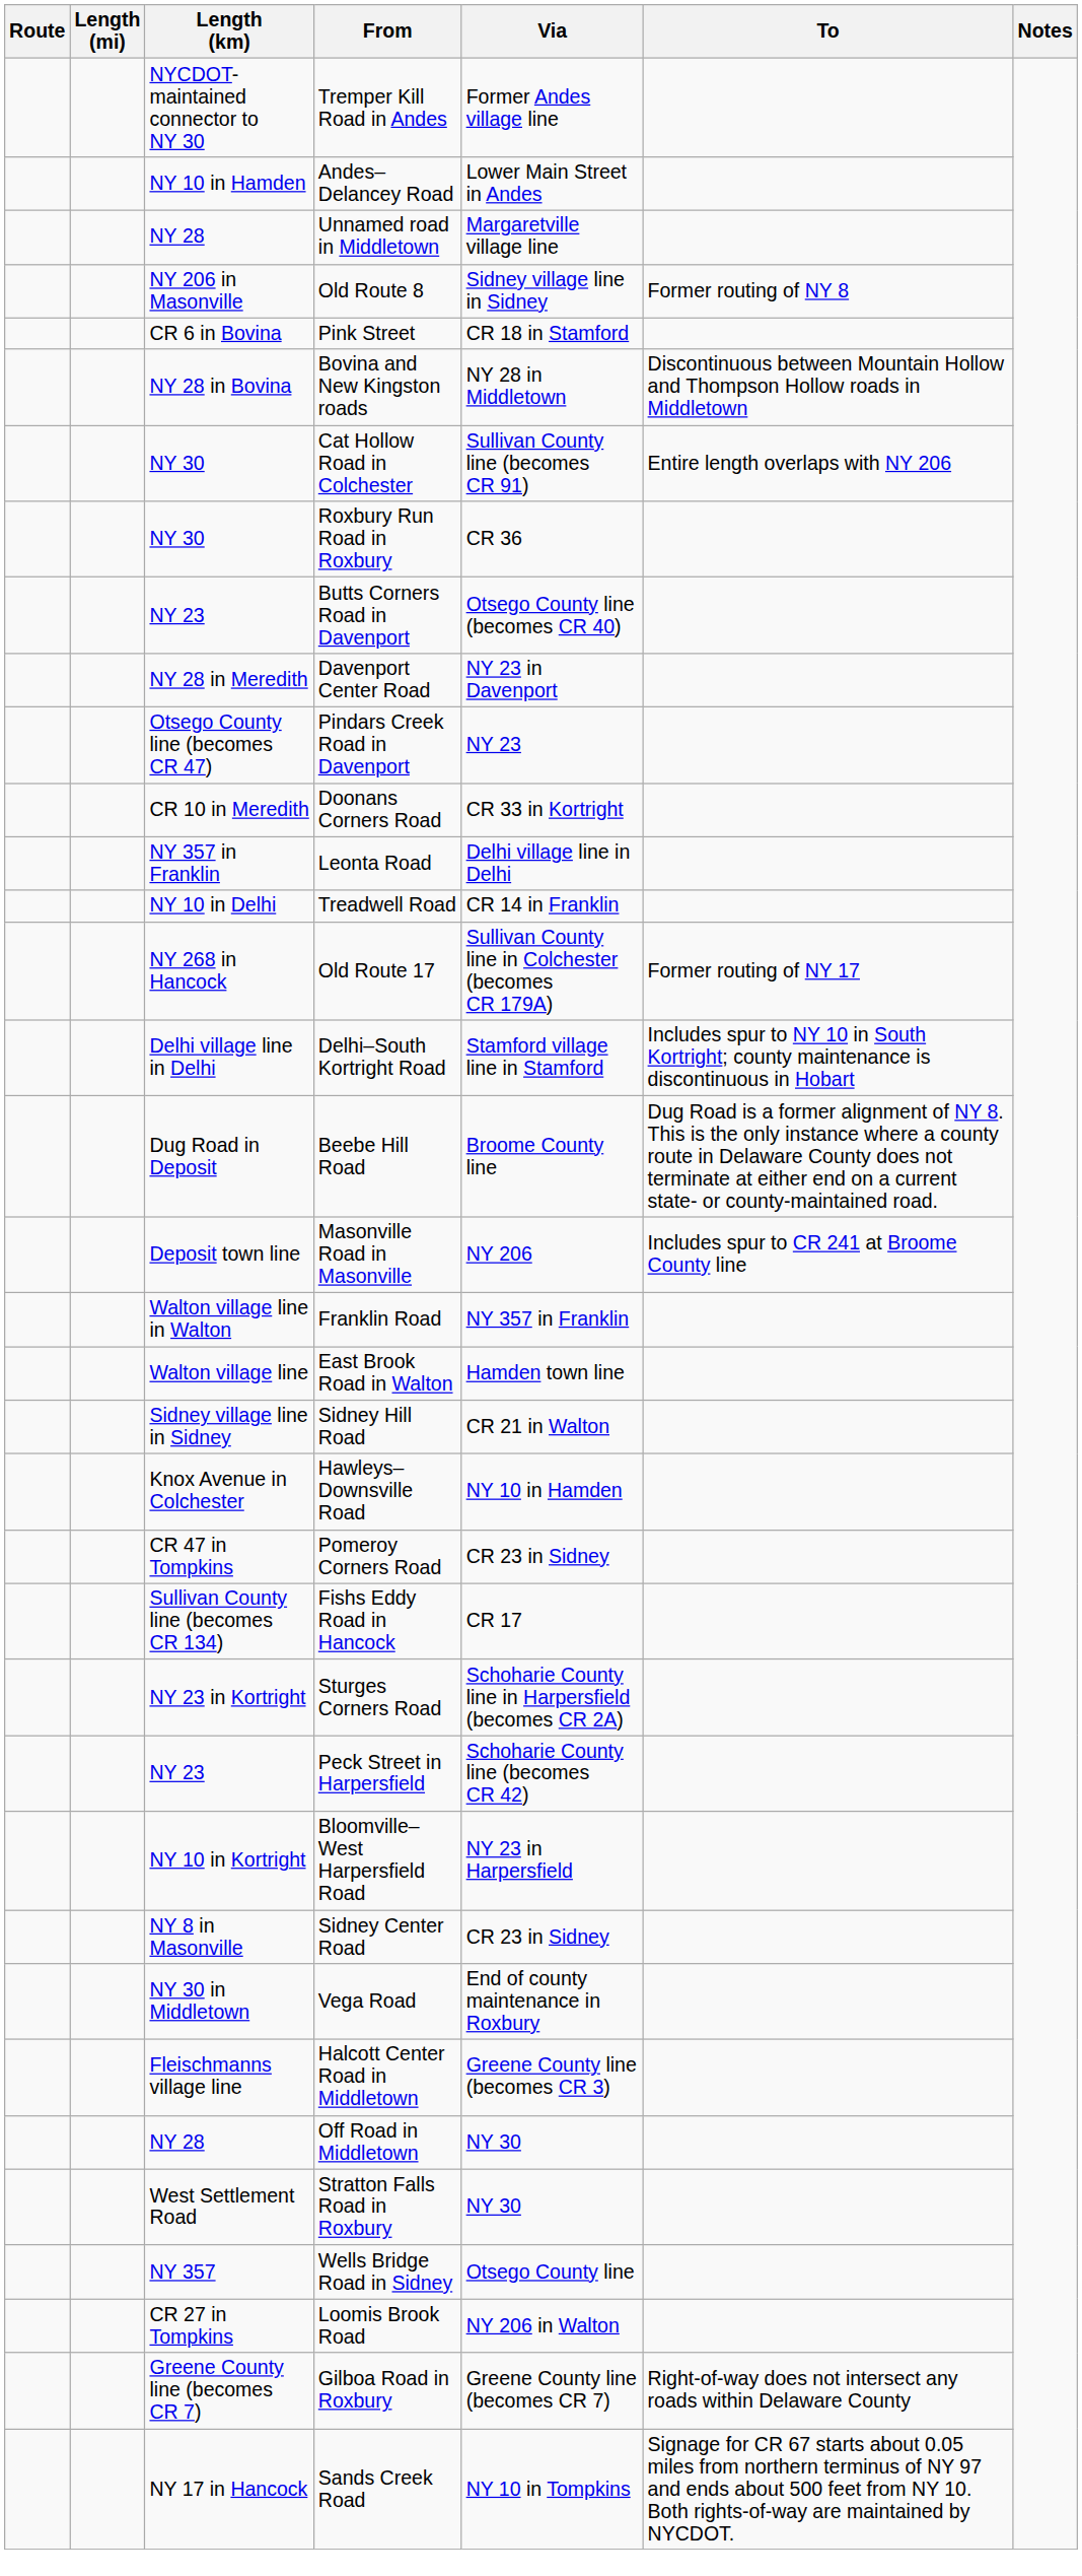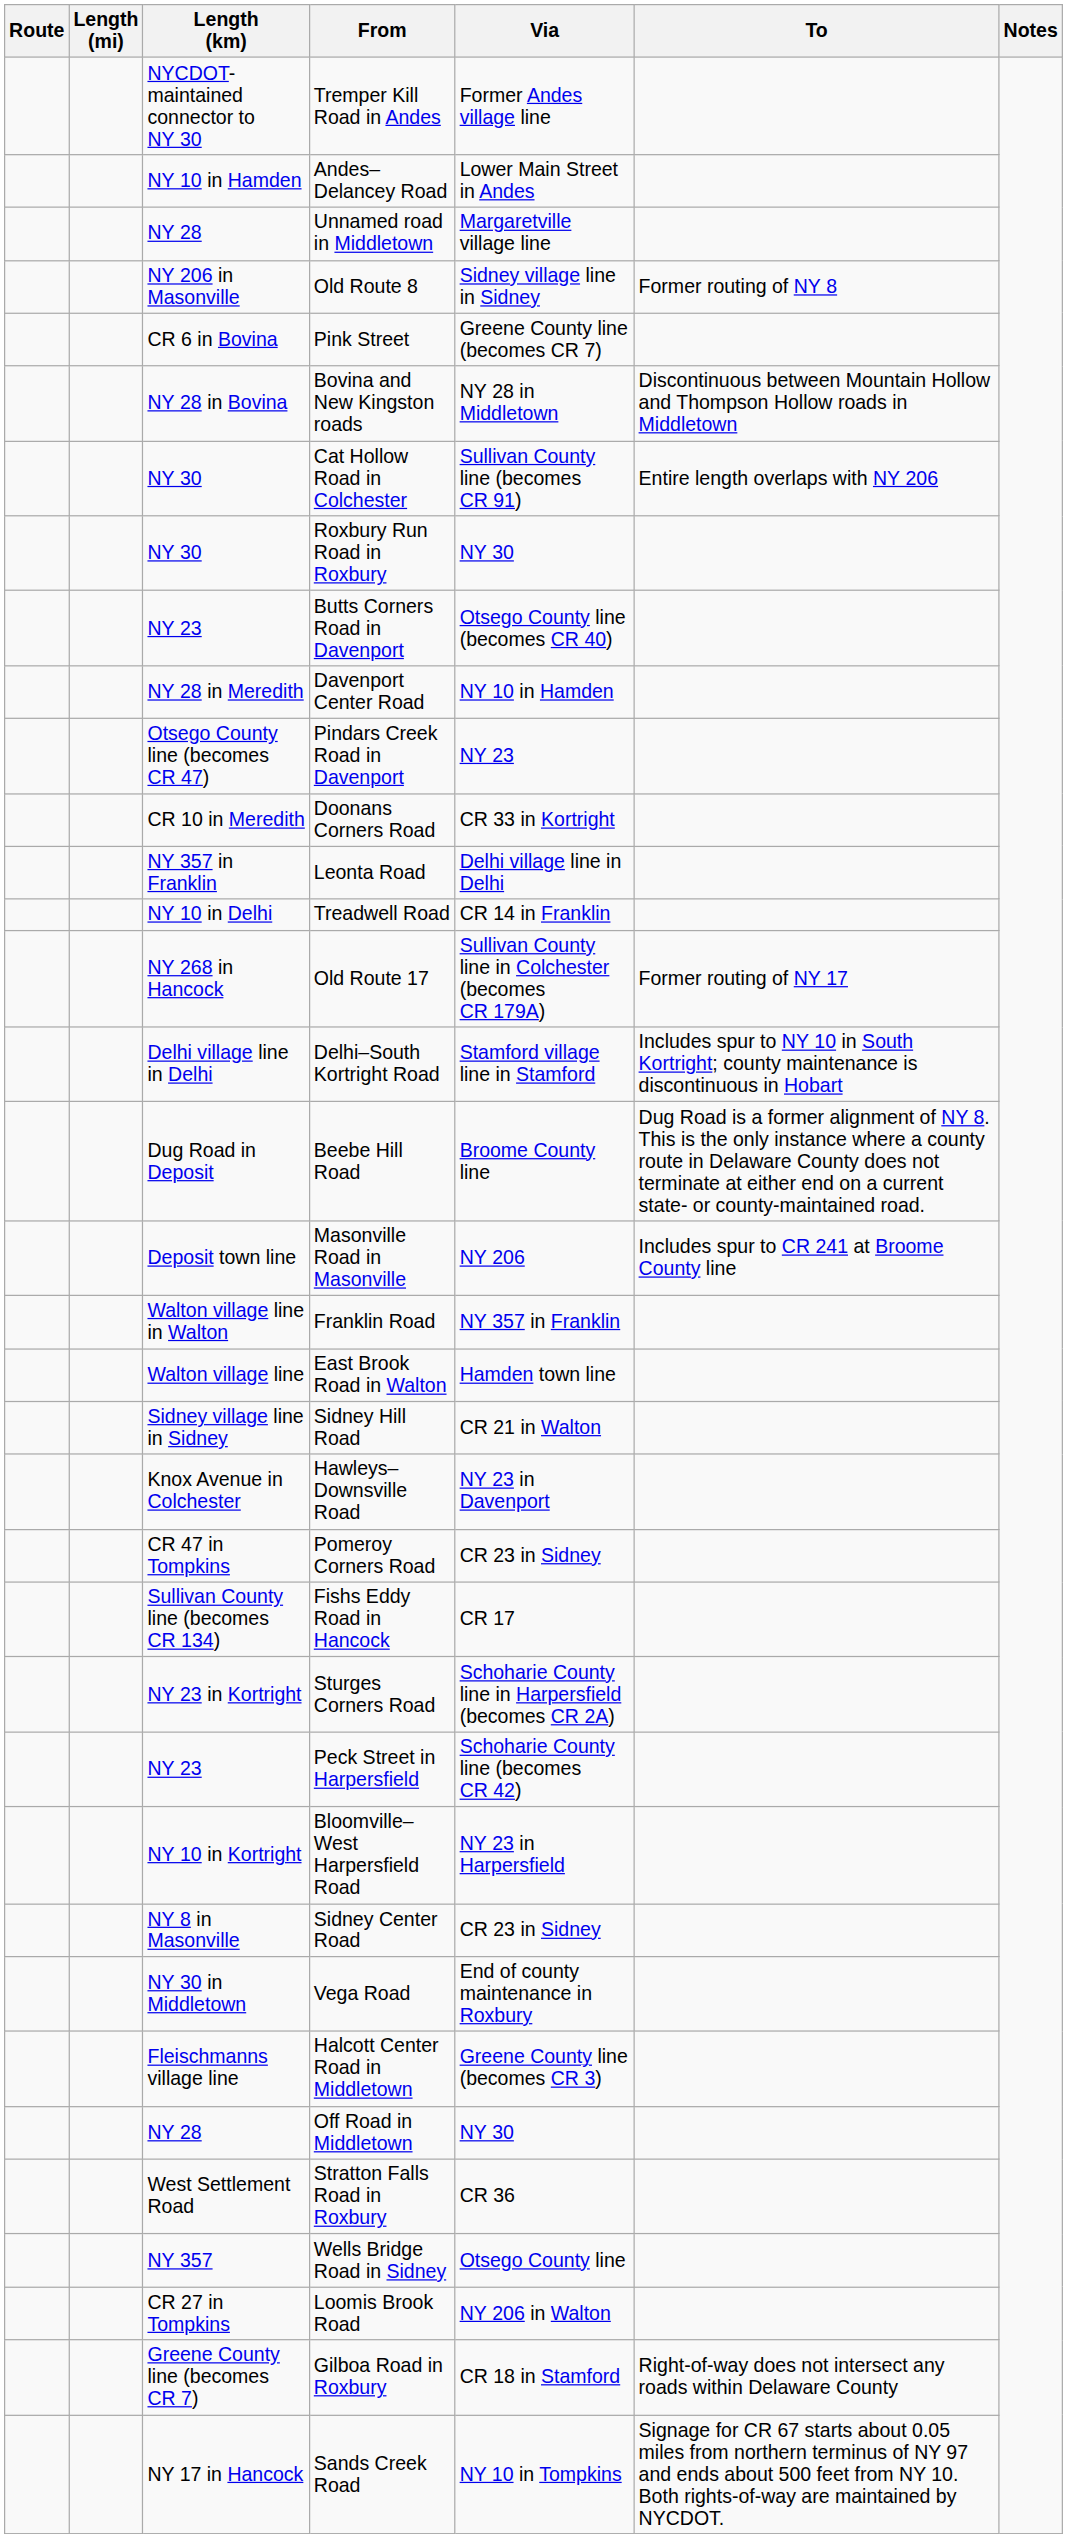Pink Street | Via: CR 18 in Stamford -> Greene County line (becomes CR 7)
Roxbury Run Road in Roxbury | Via: CR 36 -> NY 30
Davenport Center Road | Via: NY 23 in Davenport -> NY 10 in Hamden
Hawleys–Downsville Road | Via: NY 10 in Hamden -> NY 23 in Davenport
Stratton Falls Road in Roxbury | Via: NY 30 -> CR 36
Gilboa Road in Roxbury | Via: Greene County line (becomes CR 7) -> CR 18 in Stamford
